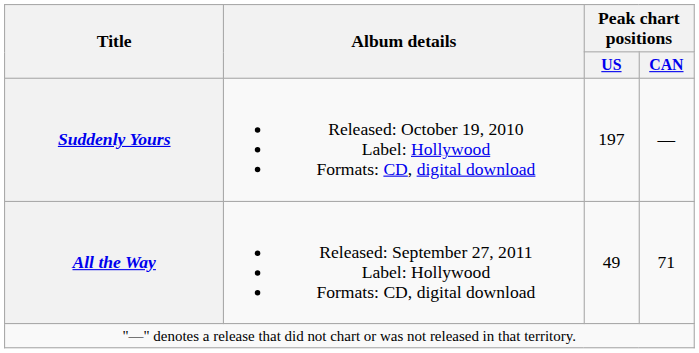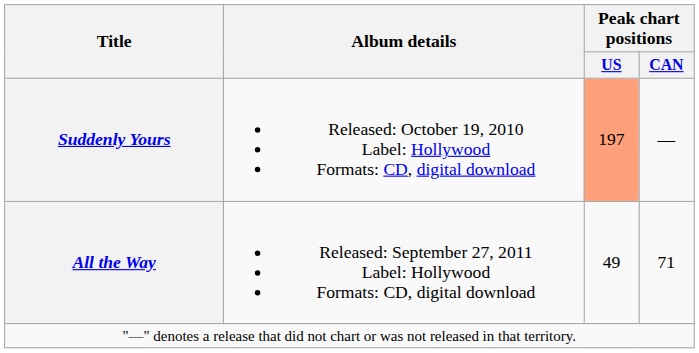Suddenly Yours | Peak chart positions / US: no background -> lightsalmon background
